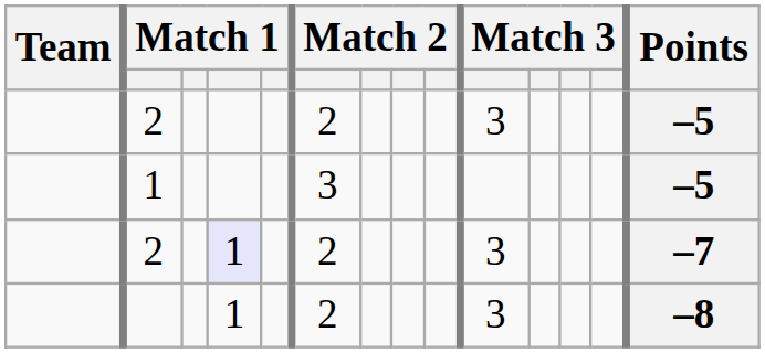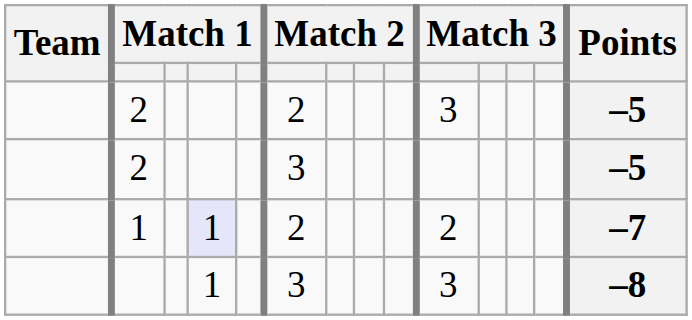row 4 | column 2: 1 -> 2
row 5 | column 2: 2 -> 1
row 5 | column 10: 3 -> 2
row 6 | column 6: 2 -> 3
